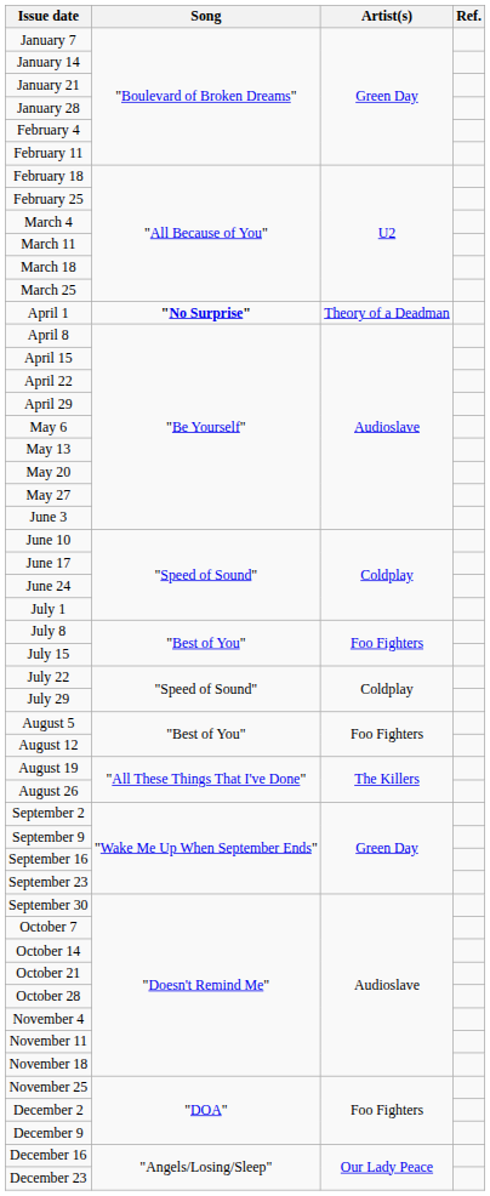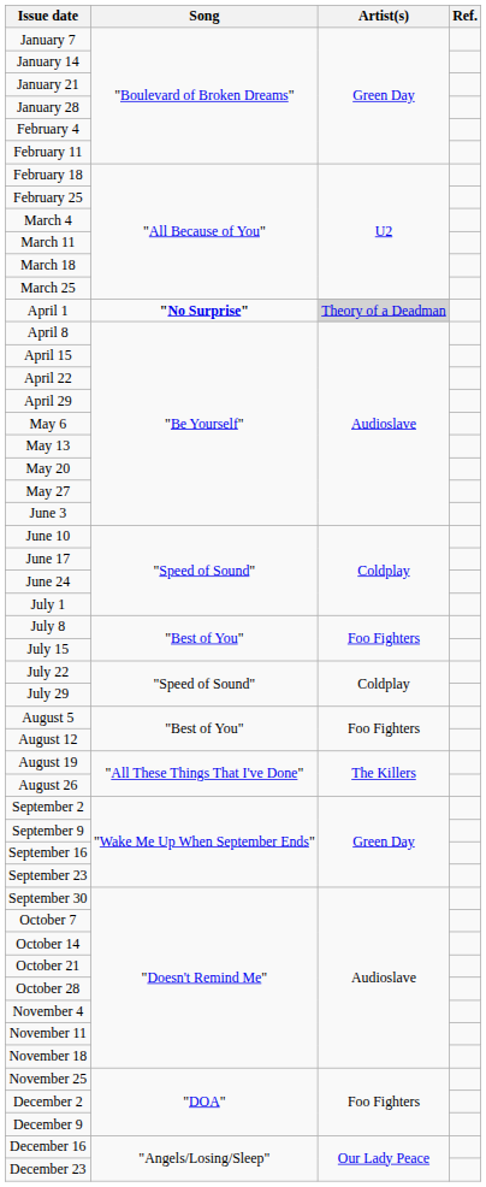April 1 | Artist(s): no background -> lightgrey background
